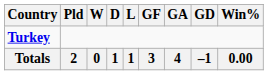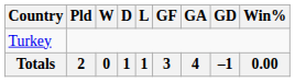Turkey | Country: bold -> normal
